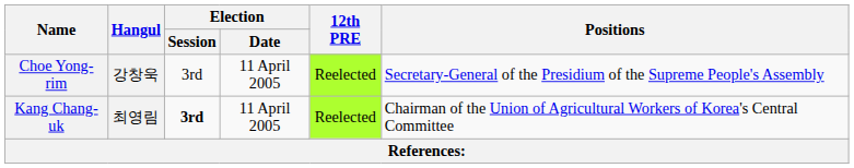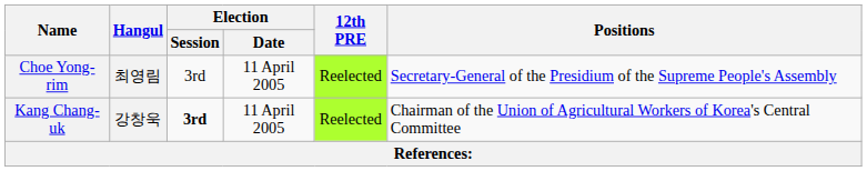Choe Yong-rim | Hangul: 강창욱 -> 최영림
Kang Chang-uk | Hangul: 최영림 -> 강창욱
